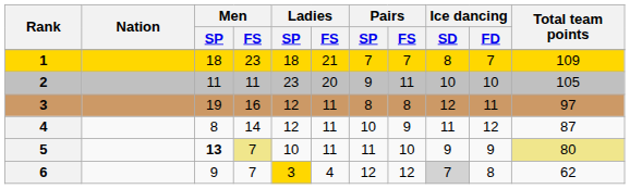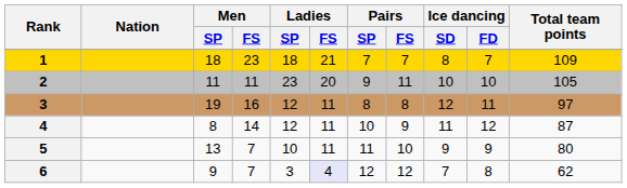5 | Men / SP: bold -> normal
5 | Men / FS: khaki background -> no background
5 | Total team points: khaki background -> no background
6 | Ladies / SP: gold background -> no background
6 | Ladies / FS: no background -> lavender background
6 | Ice dancing / SD: lightgrey background -> no background
